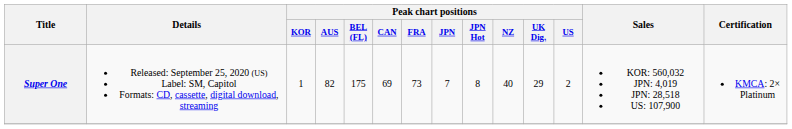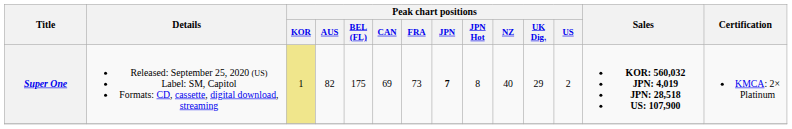Super One | Peak chart positions / KOR: no background -> khaki background
Super One | Peak chart positions / JPN: normal -> bold
Super One | Sales: normal -> bold
